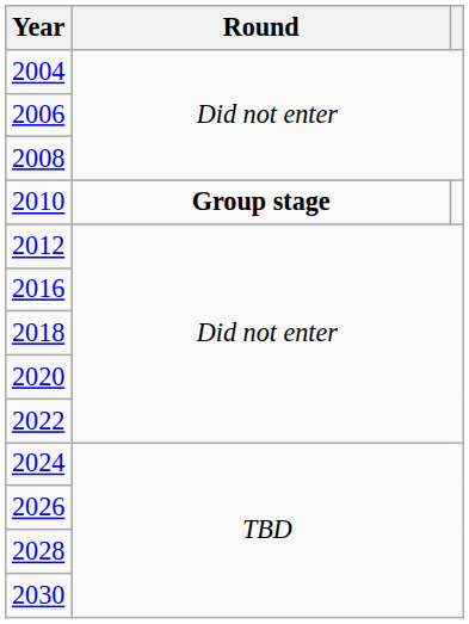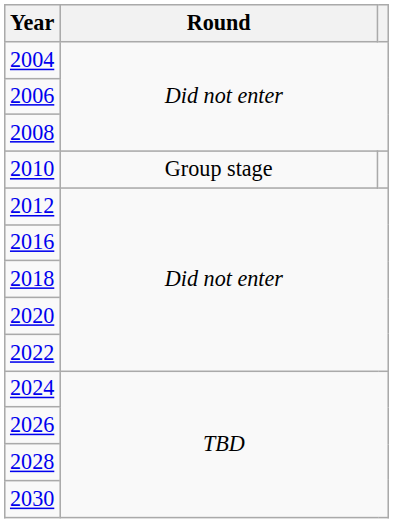2010 | Round: bold -> normal
